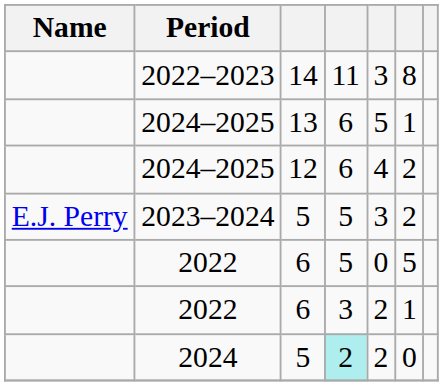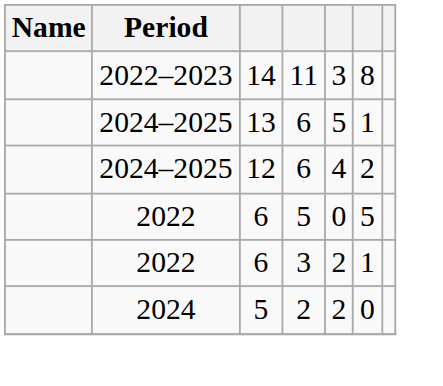- row: E.J. Perry | 2023–2024 | 5 | 5 | 3 | 2
2024 | column 4: paleturquoise background -> no background
